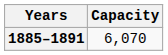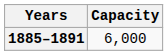1885–1891 | Capacity: 6,070 -> 6,000
